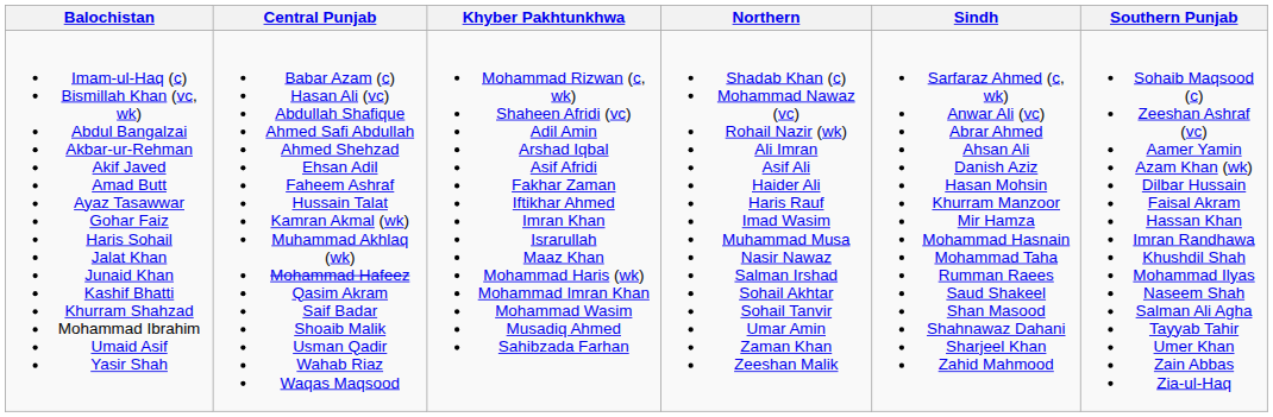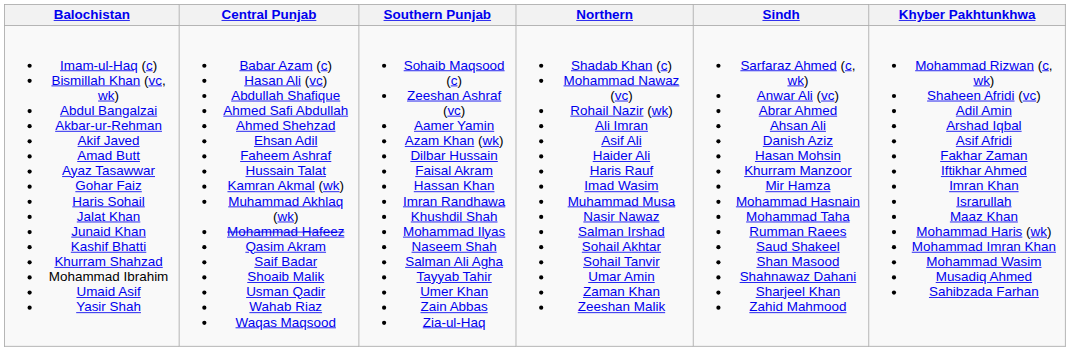columns swapped: Khyber Pakhtunkhwa <-> Southern Punjab
